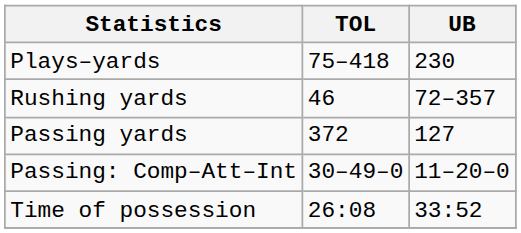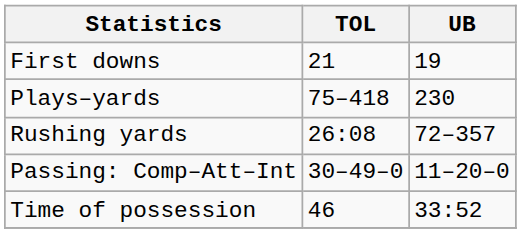+ row: First downs | 21 | 19
Rushing yards | TOL: 46 -> 26:08
- row: Passing yards | 372 | 127
Time of possession | TOL: 26:08 -> 46
